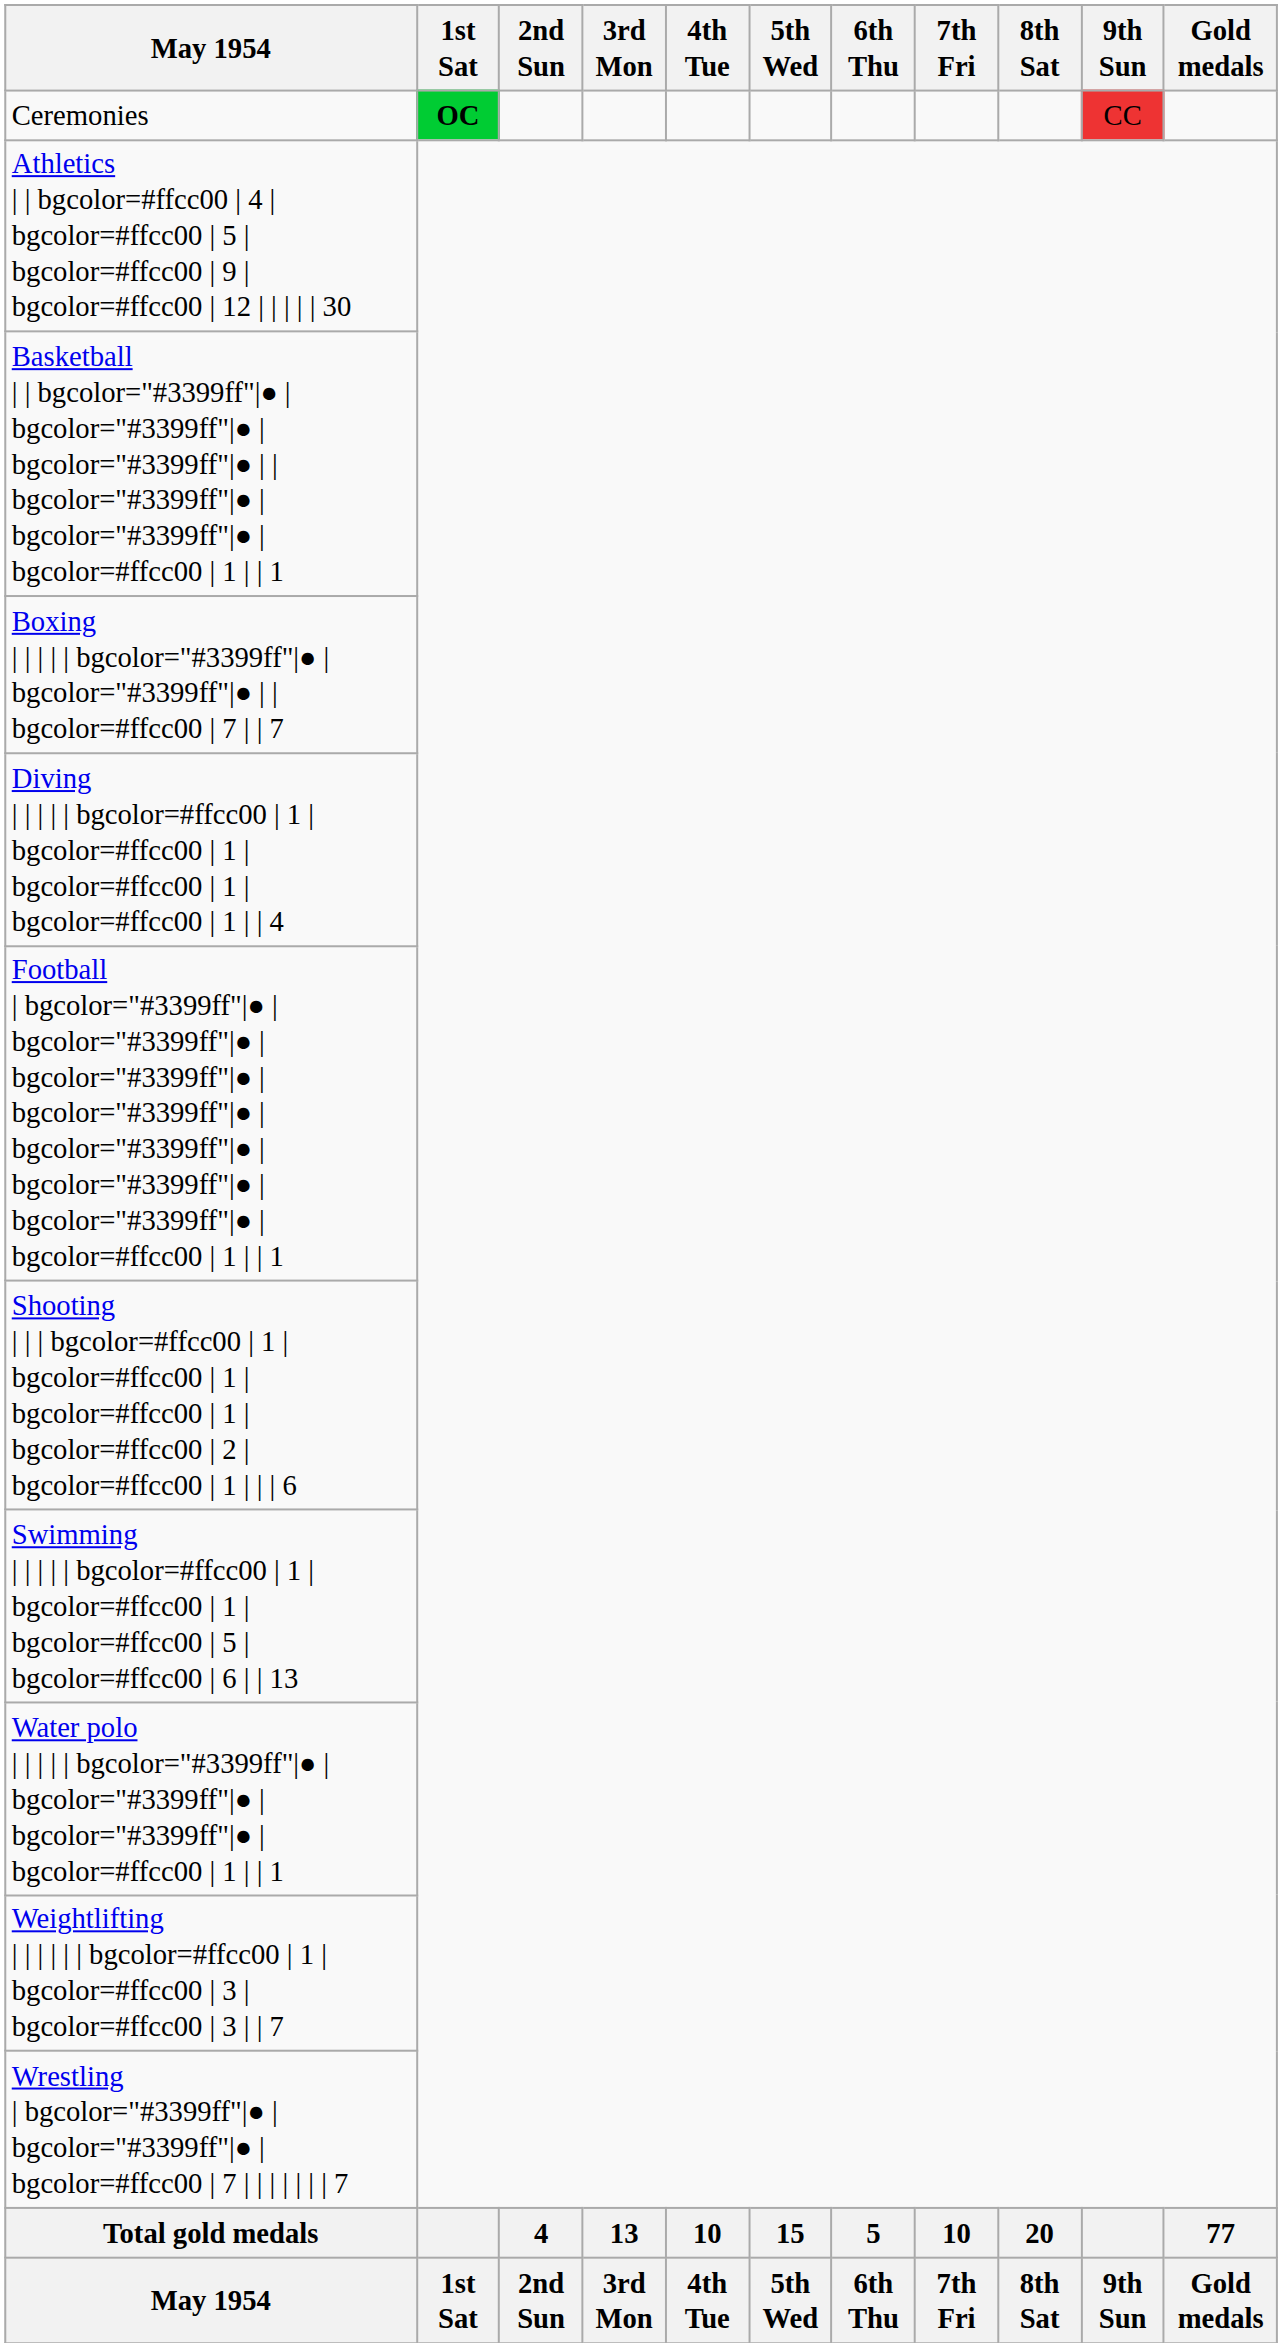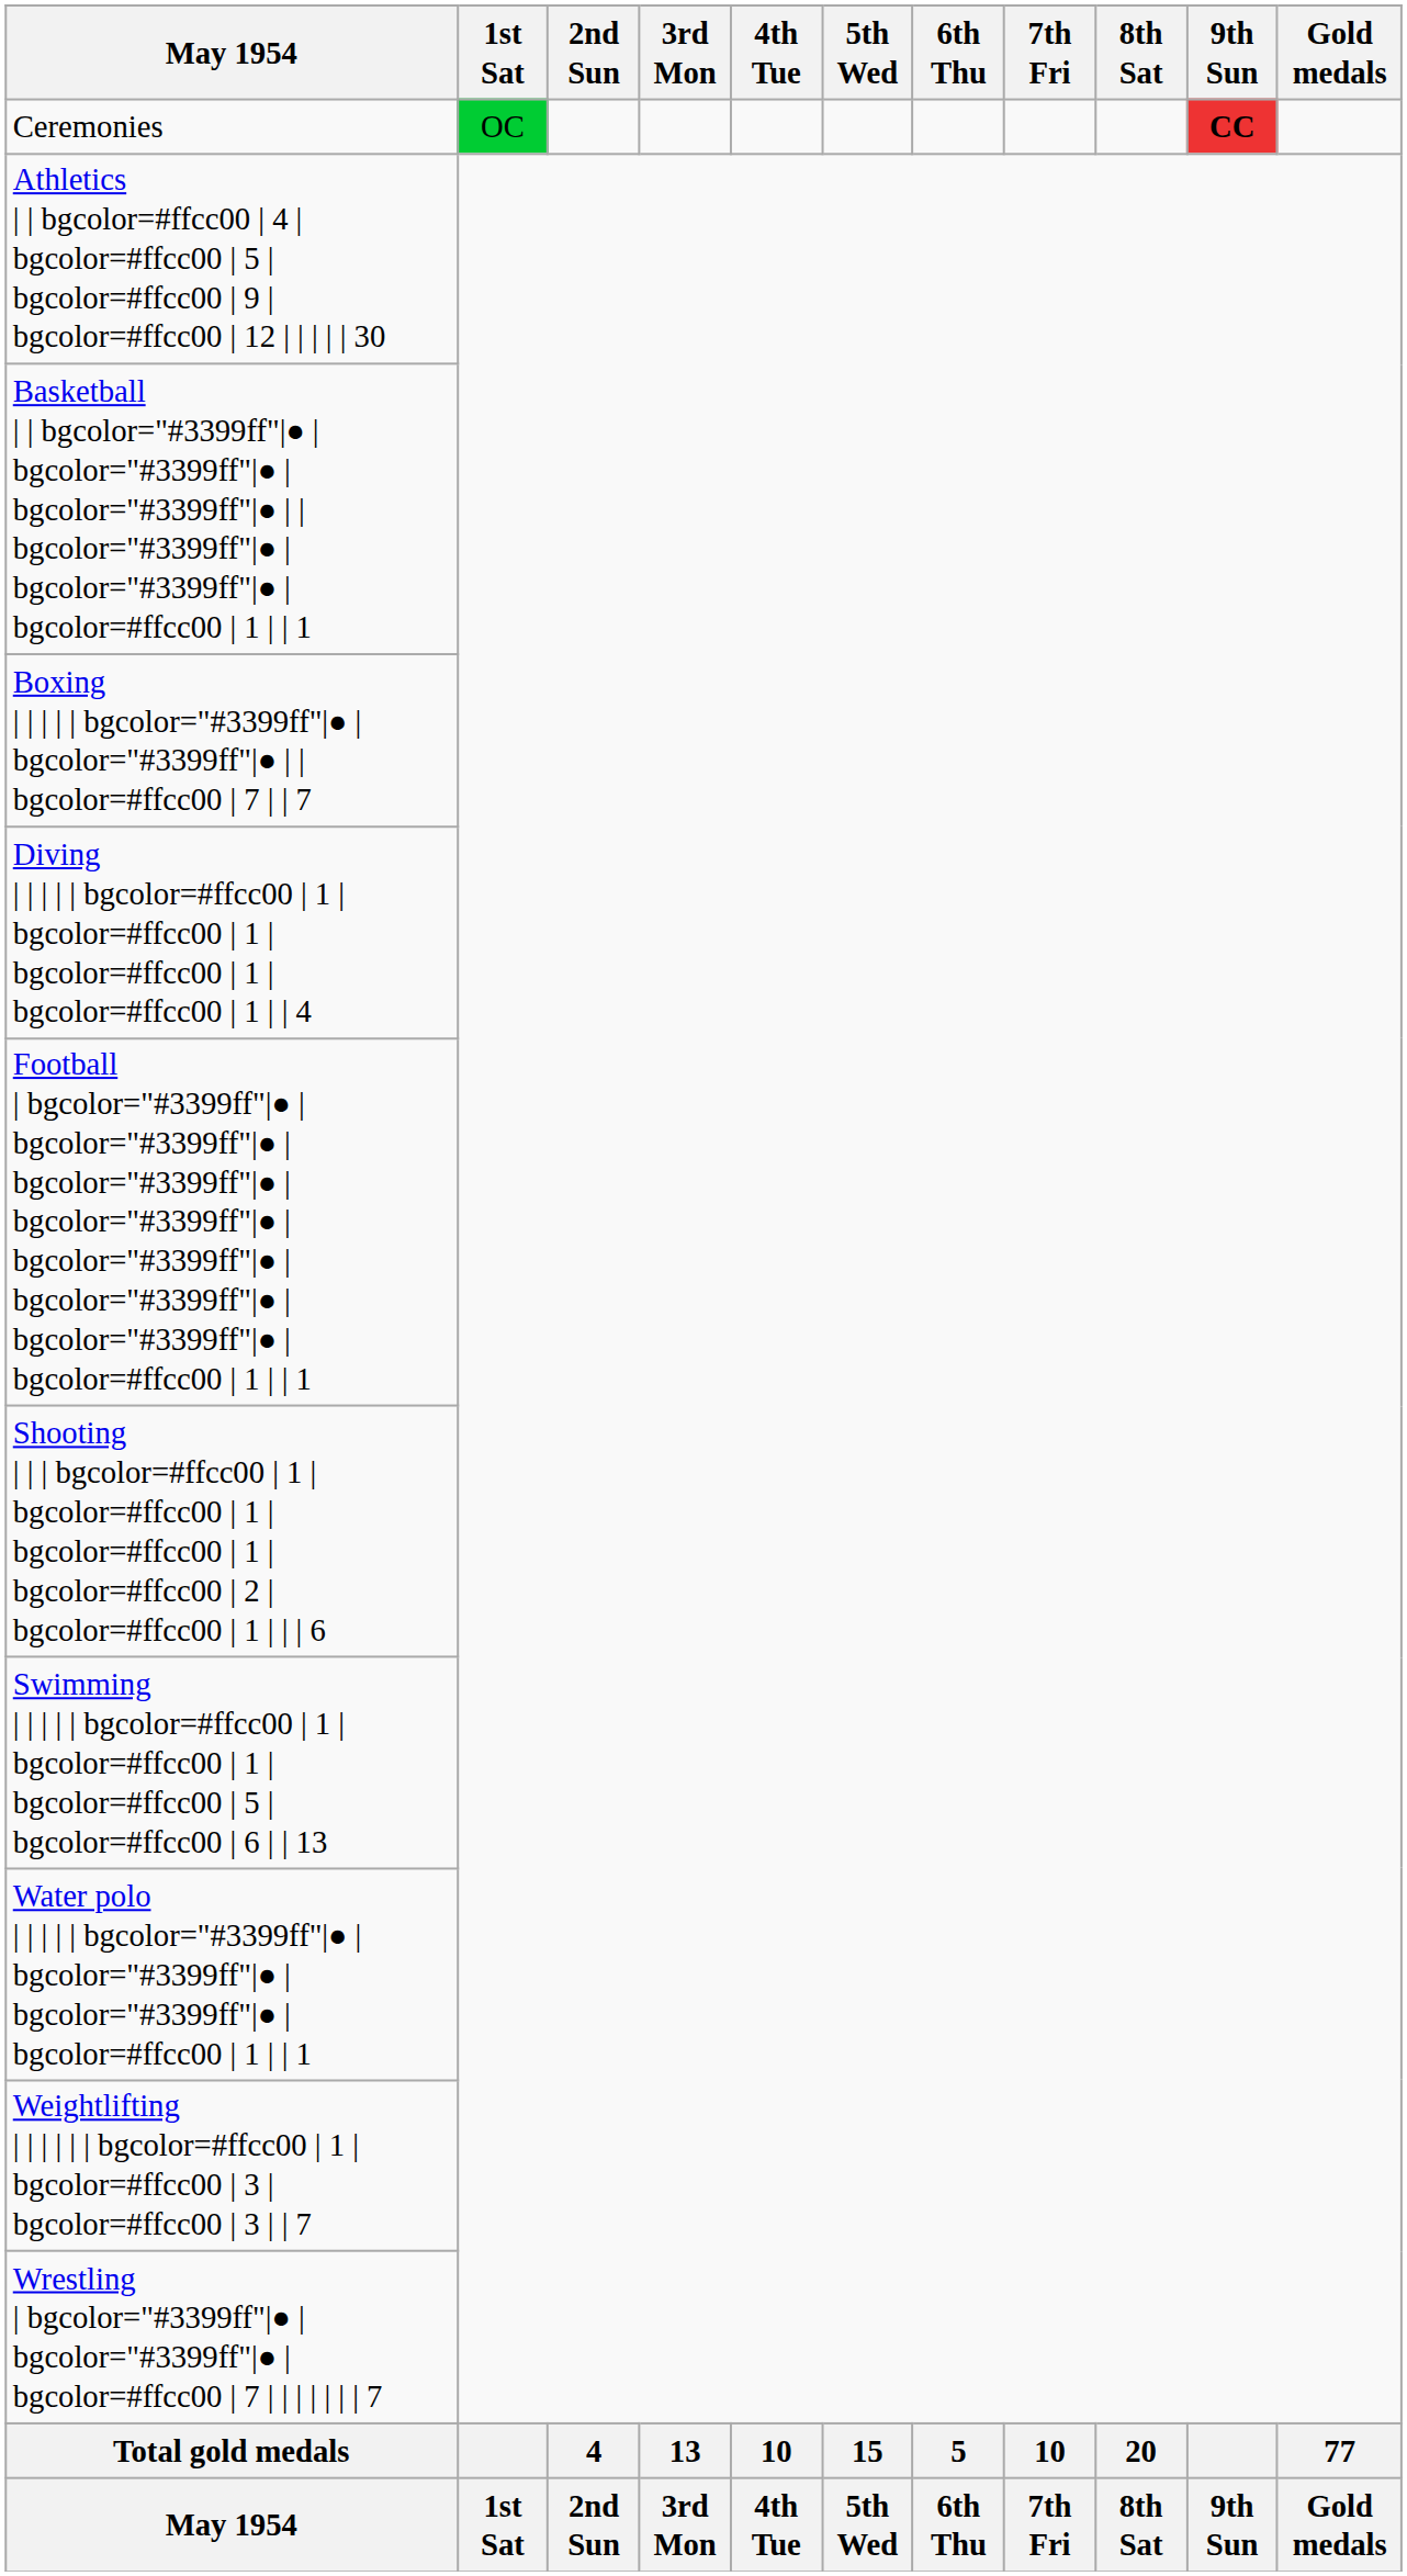Ceremonies | 1st Sat: bold -> normal
Ceremonies | 9th Sun: normal -> bold
